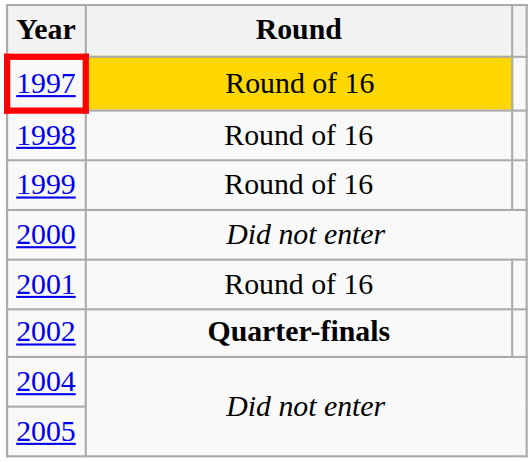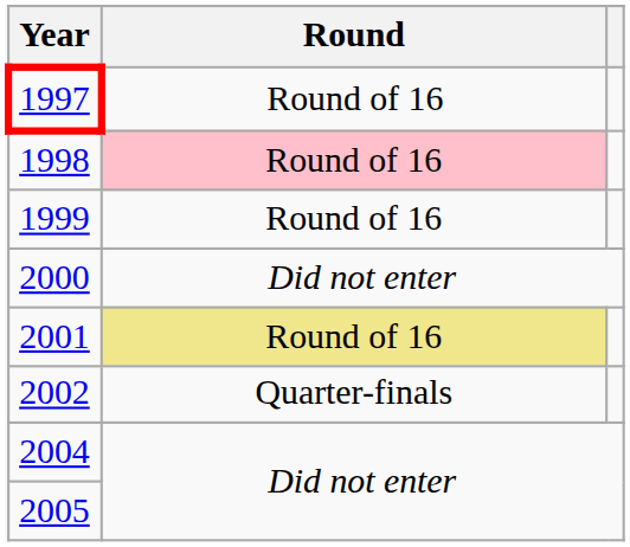1997 | Round: gold background -> no background
1998 | Round: no background -> pink background
2001 | Round: no background -> khaki background
2002 | Round: bold -> normal
